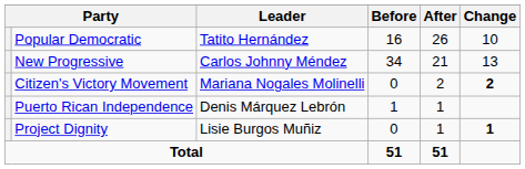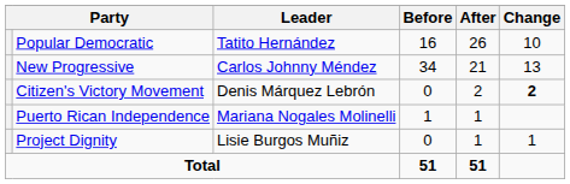Citizen's Victory Movement | Leader: Mariana Nogales Molinelli -> Denis Márquez Lebrón
Puerto Rican Independence | Leader: Denis Márquez Lebrón -> Mariana Nogales Molinelli
Project Dignity | Change: bold -> normal
